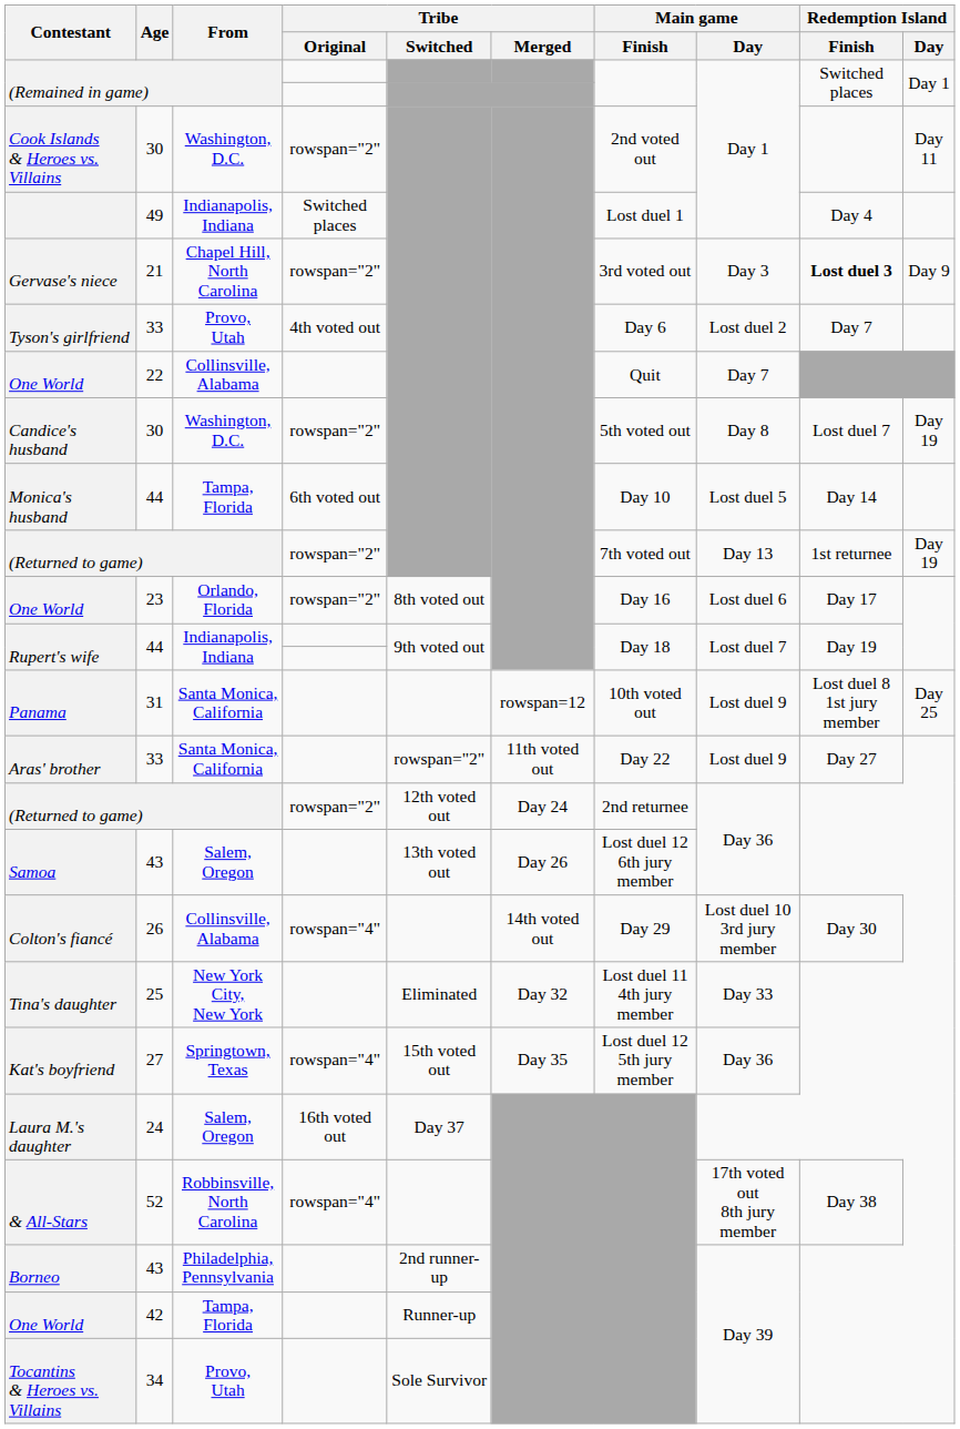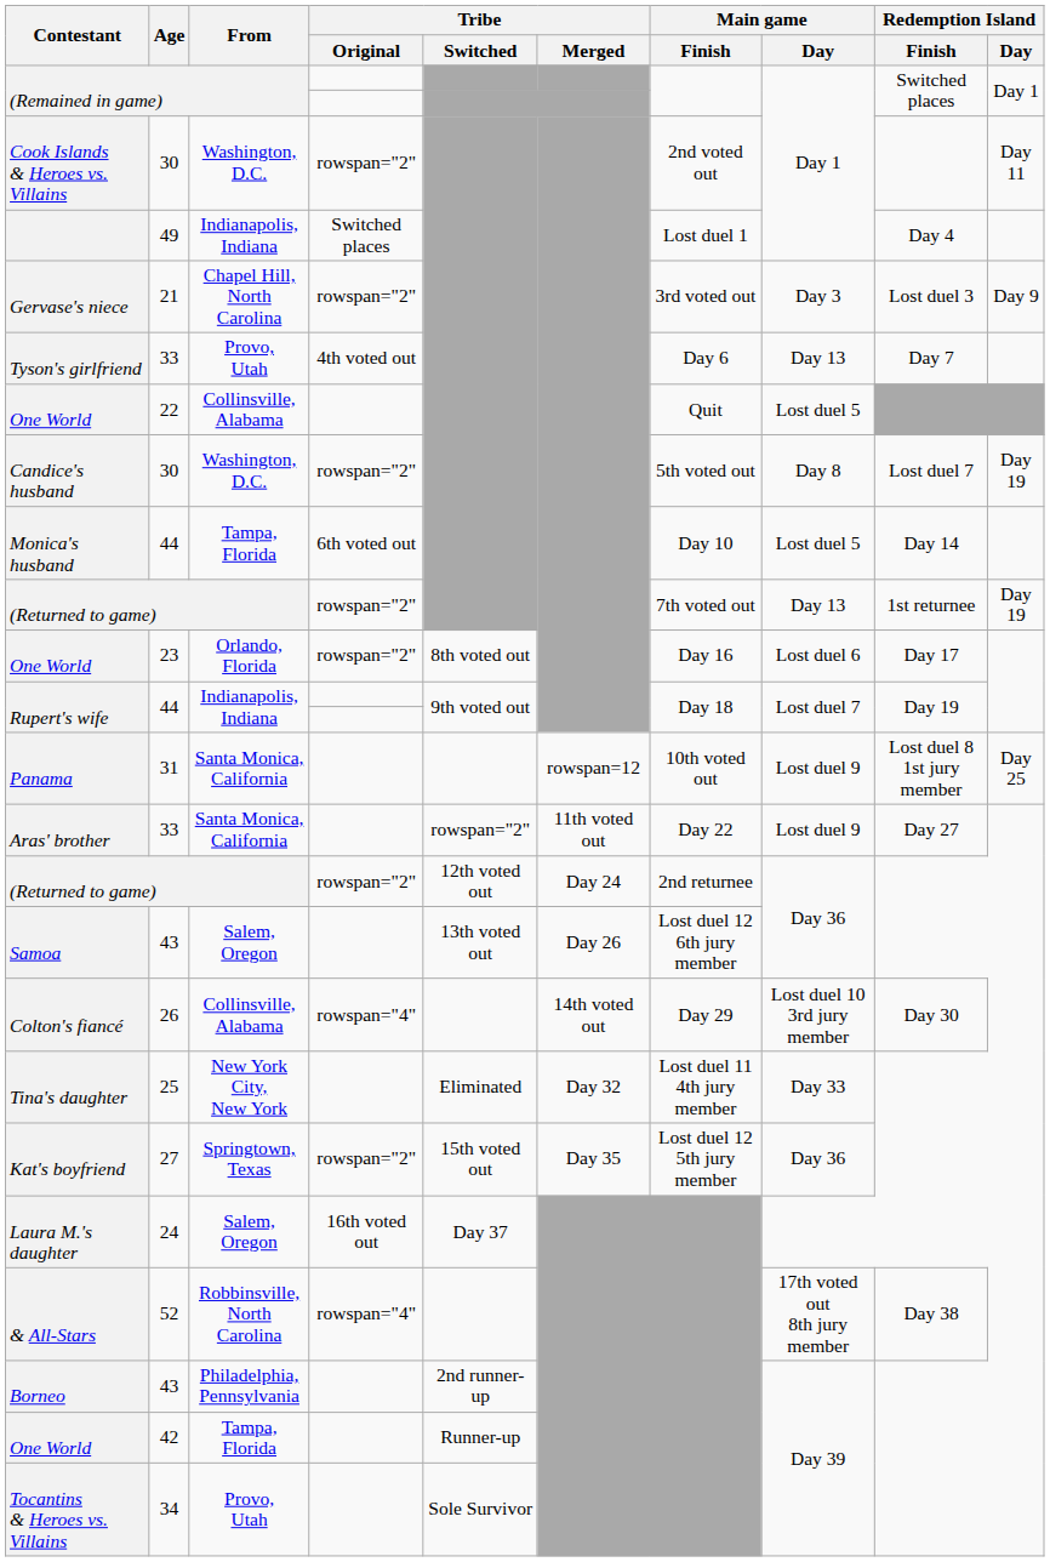Gervase's niece | Redemption Island / Finish: bold -> normal
Tyson's girlfriend | Main game / Day: Lost duel 2 -> Day 13
One World / 22 | Main game / Day: Day 7 -> Lost duel 5
Kat's boyfriend | Tribe / Original: rowspan="4" -> rowspan="2"
